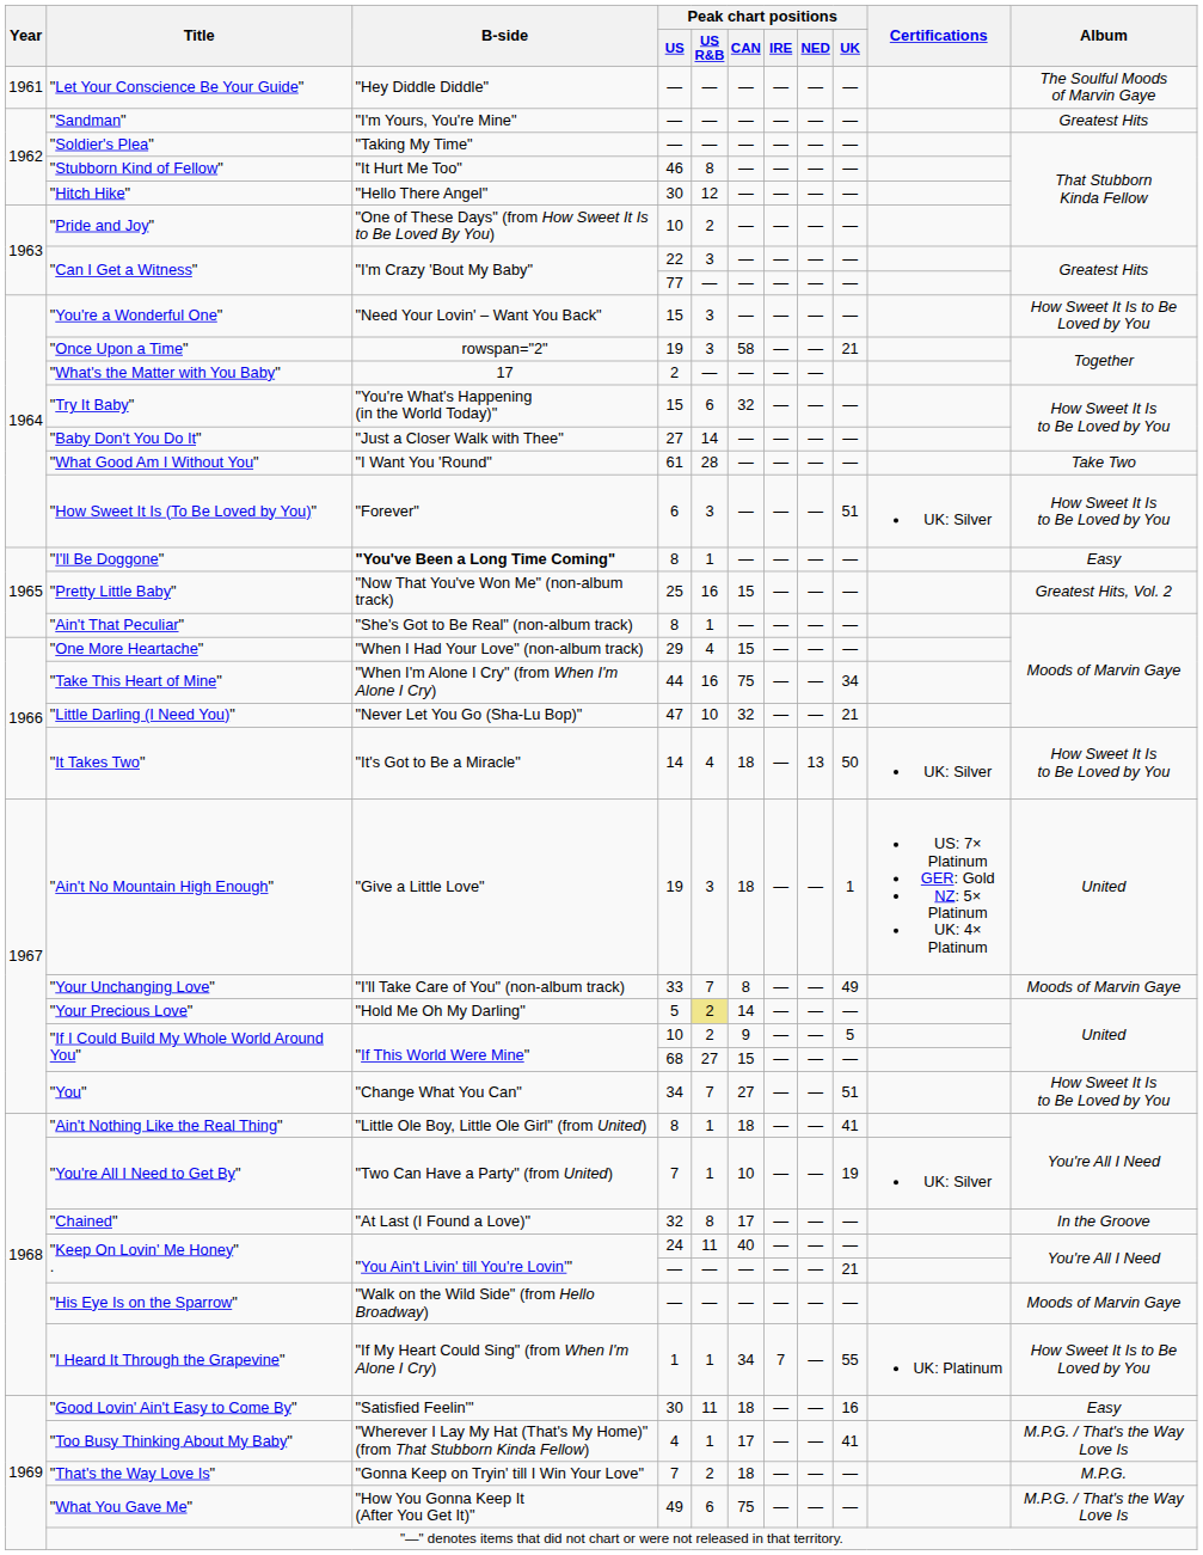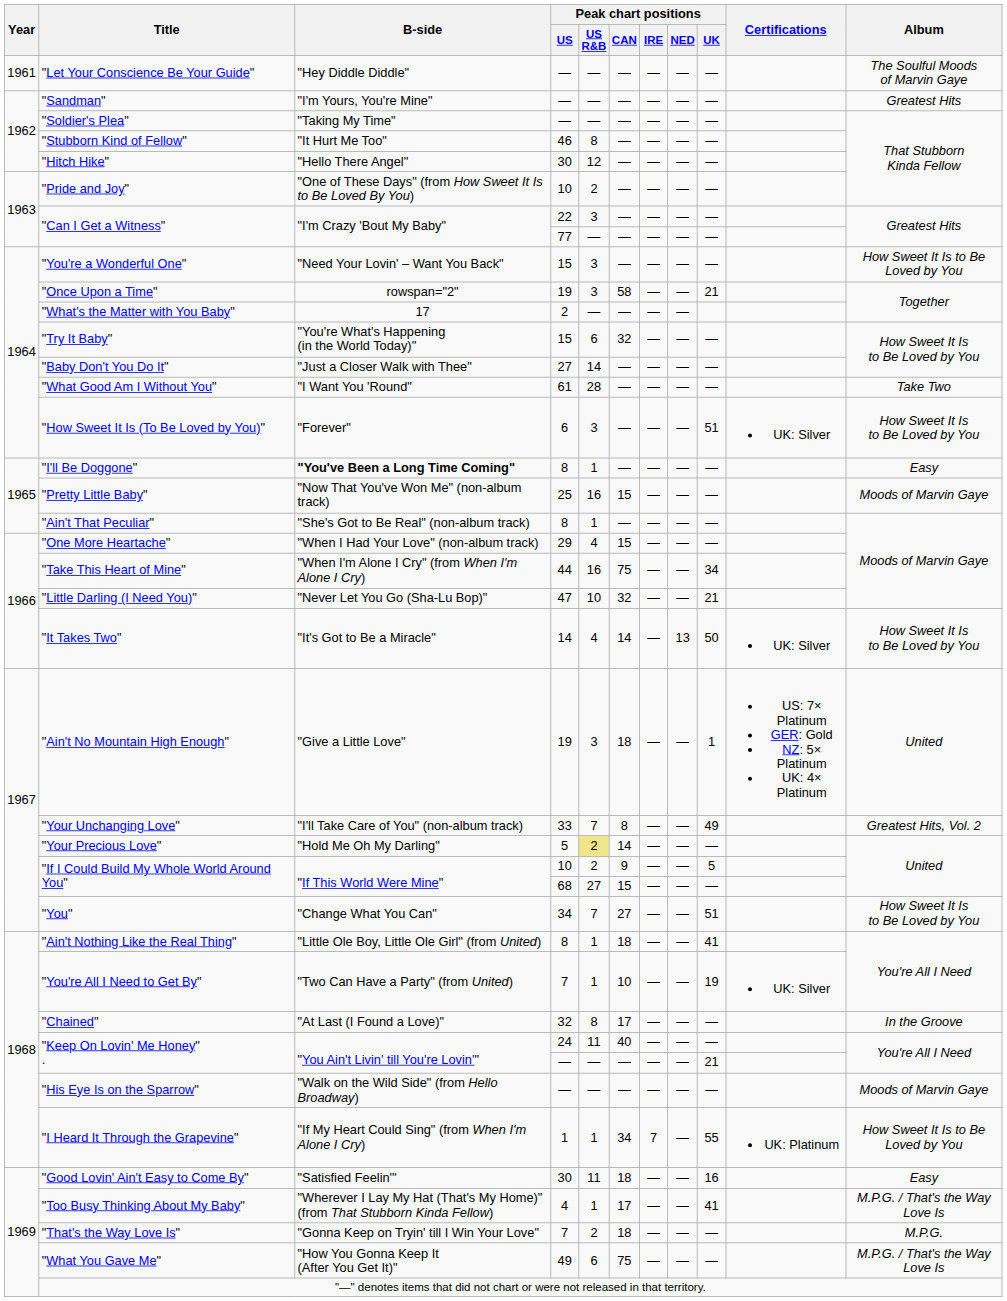"Pretty Little Baby" | Album: Greatest Hits, Vol. 2 -> Moods of Marvin Gaye
"It Takes Two" | Peak chart positions / CAN: 18 -> 14
"Your Unchanging Love" | Album: Moods of Marvin Gaye -> Greatest Hits, Vol. 2
